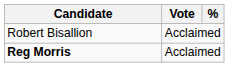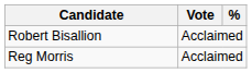Reg Morris | Candidate: bold -> normal
